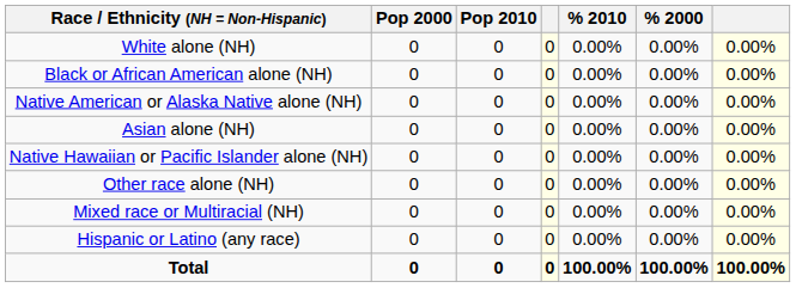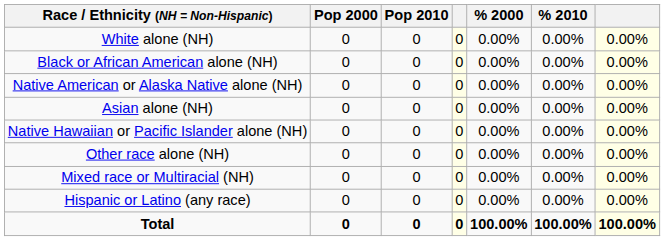columns swapped: % 2000 <-> % 2010
